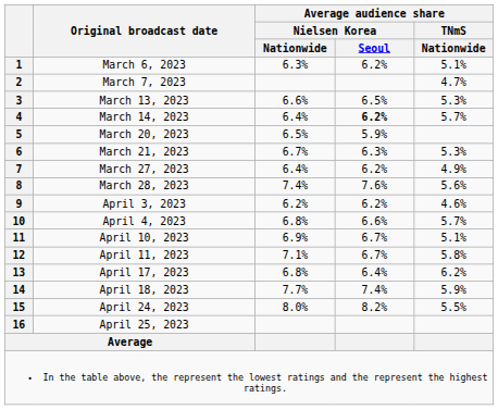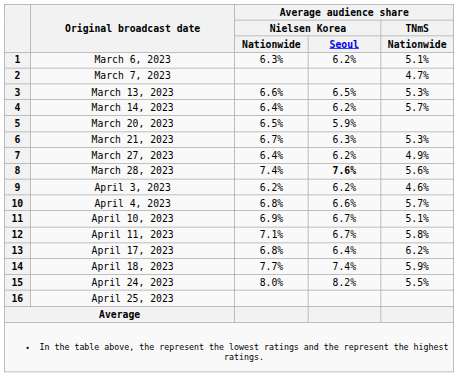4 | Average audience share / Nielsen Korea / Seoul: bold -> normal
8 | Average audience share / Nielsen Korea / Seoul: normal -> bold
